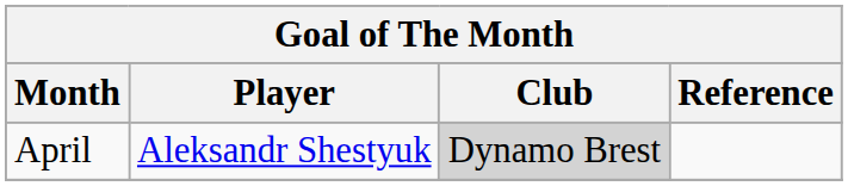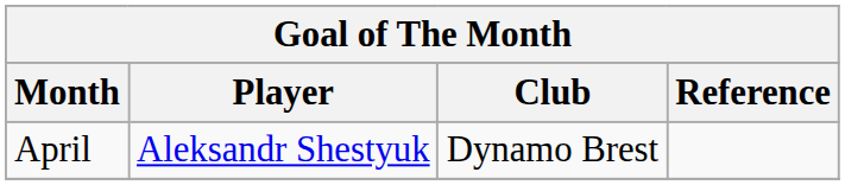April | Club: lightgrey background -> no background
